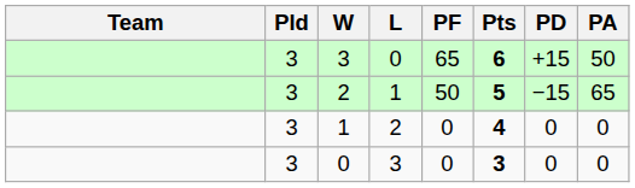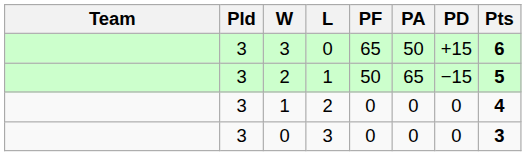columns swapped: PA <-> Pts
